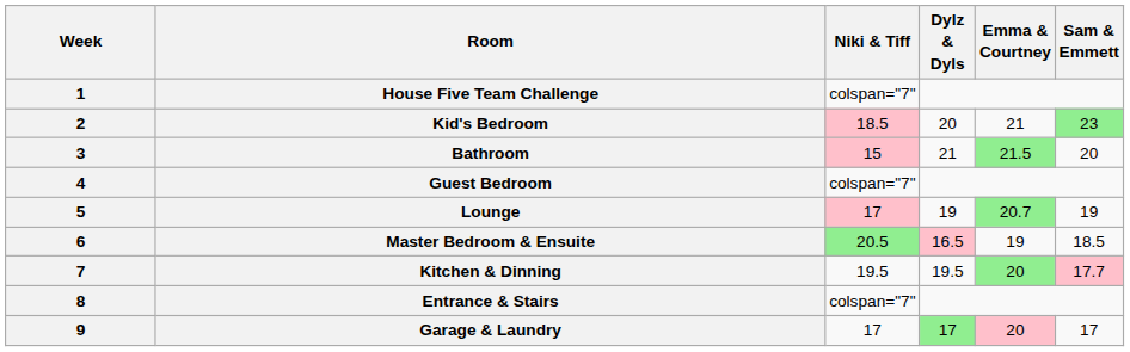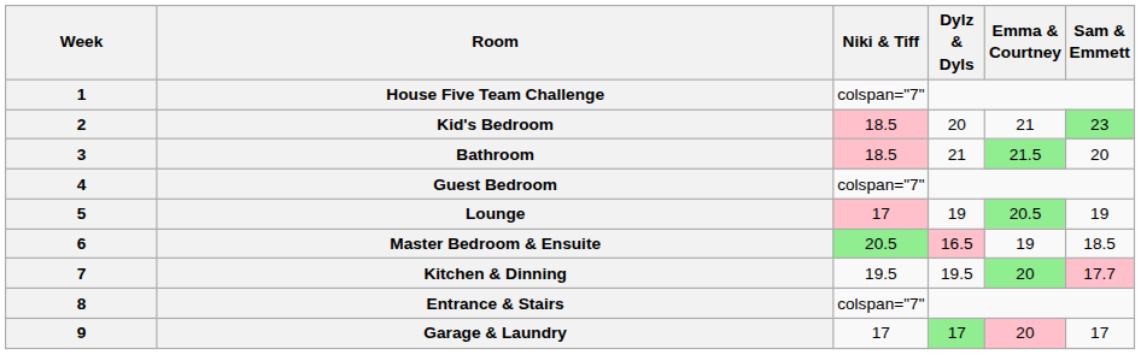Bathroom | Niki & Tiff: 15 -> 18.5
Lounge | Emma & Courtney: 20.7 -> 20.5
